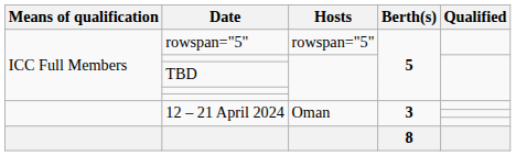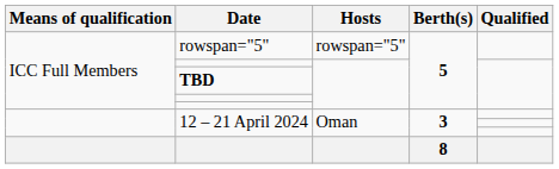TBD | Date: normal -> bold
